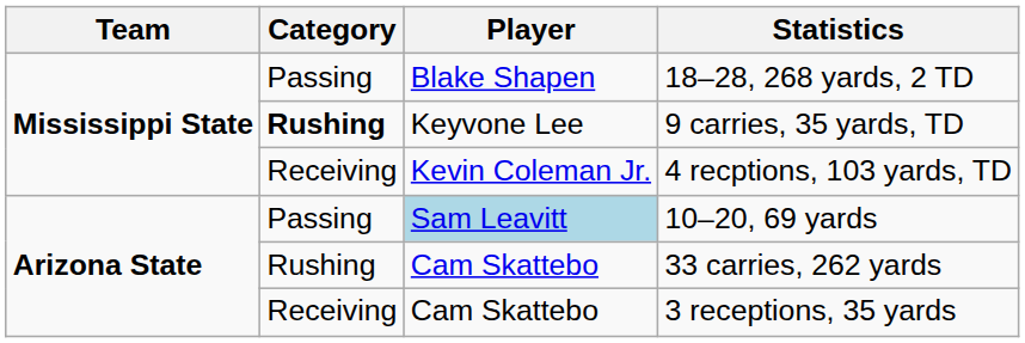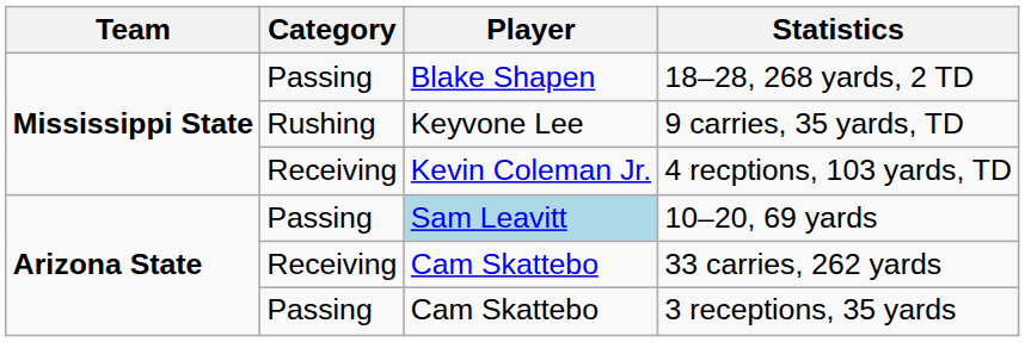9 carries, 35 yards, TD | Category: bold -> normal
33 carries, 262 yards | Category: Rushing -> Receiving
3 receptions, 35 yards | Category: Receiving -> Passing
